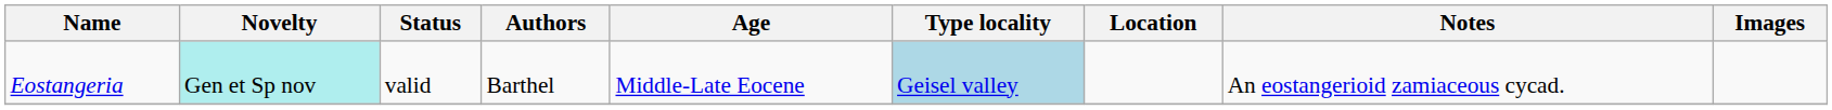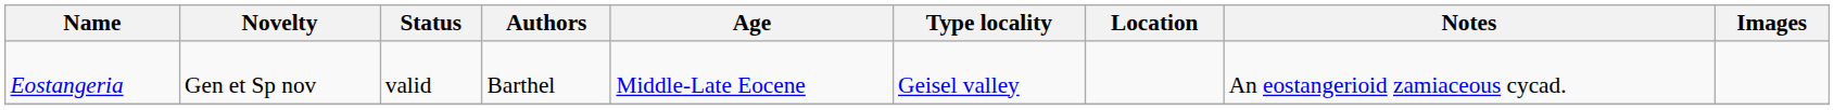Eostangeria | Novelty: paleturquoise background -> no background
Eostangeria | Type locality: lightblue background -> no background
